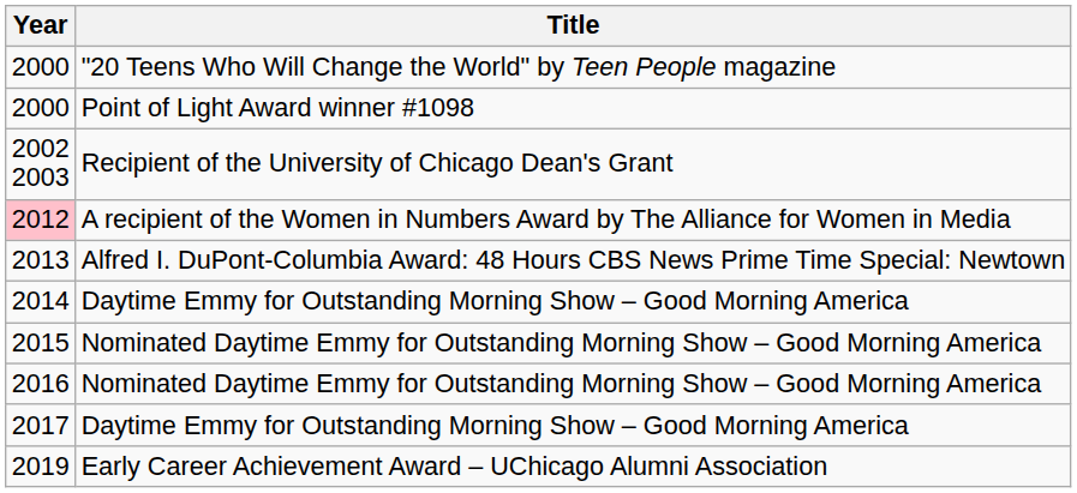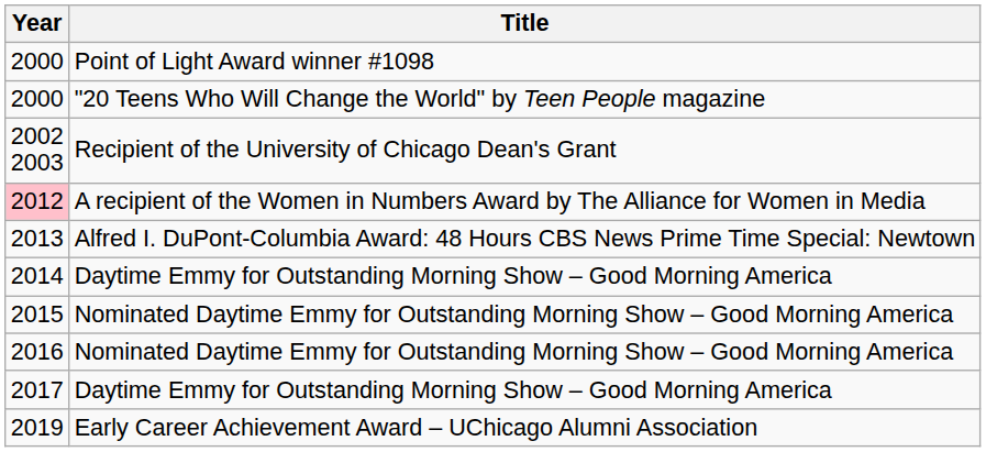row 2 | Title: "20 Teens Who Will Change the World" by Teen People magazine -> Point of Light Award winner #1098
row 3 | Title: Point of Light Award winner #1098 -> "20 Teens Who Will Change the World" by Teen People magazine
